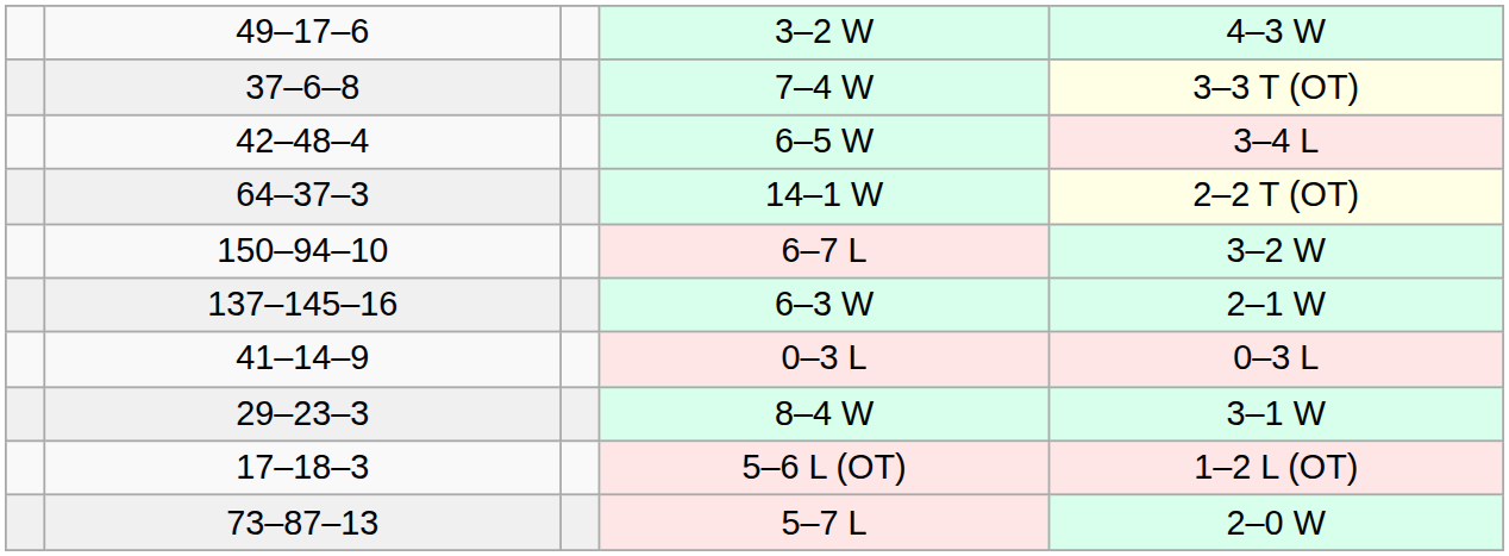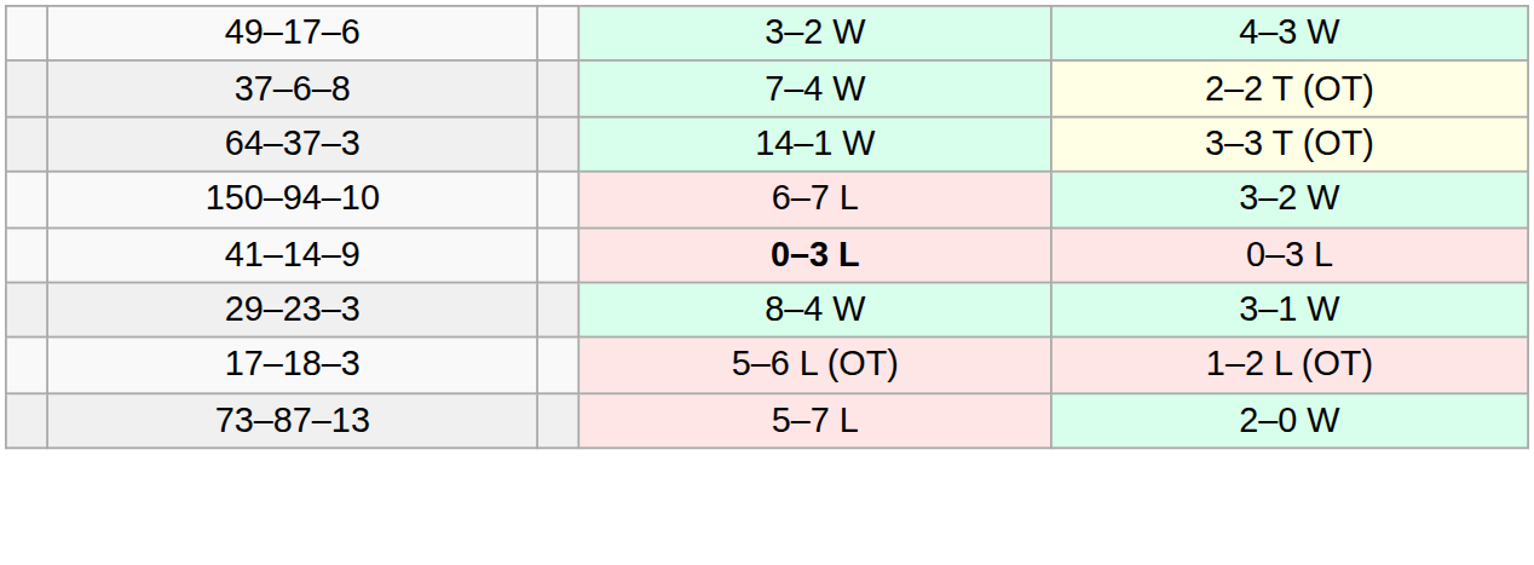37–6–8 | column 5: 3–3 T (OT) -> 2–2 T (OT)
- row: 42–48–4 | 6–5 W | 3–4 L
64–37–3 | column 5: 2–2 T (OT) -> 3–3 T (OT)
- row: 137–145–16 | 6–3 W | 2–1 W
41–14–9 | column 4: normal -> bold
